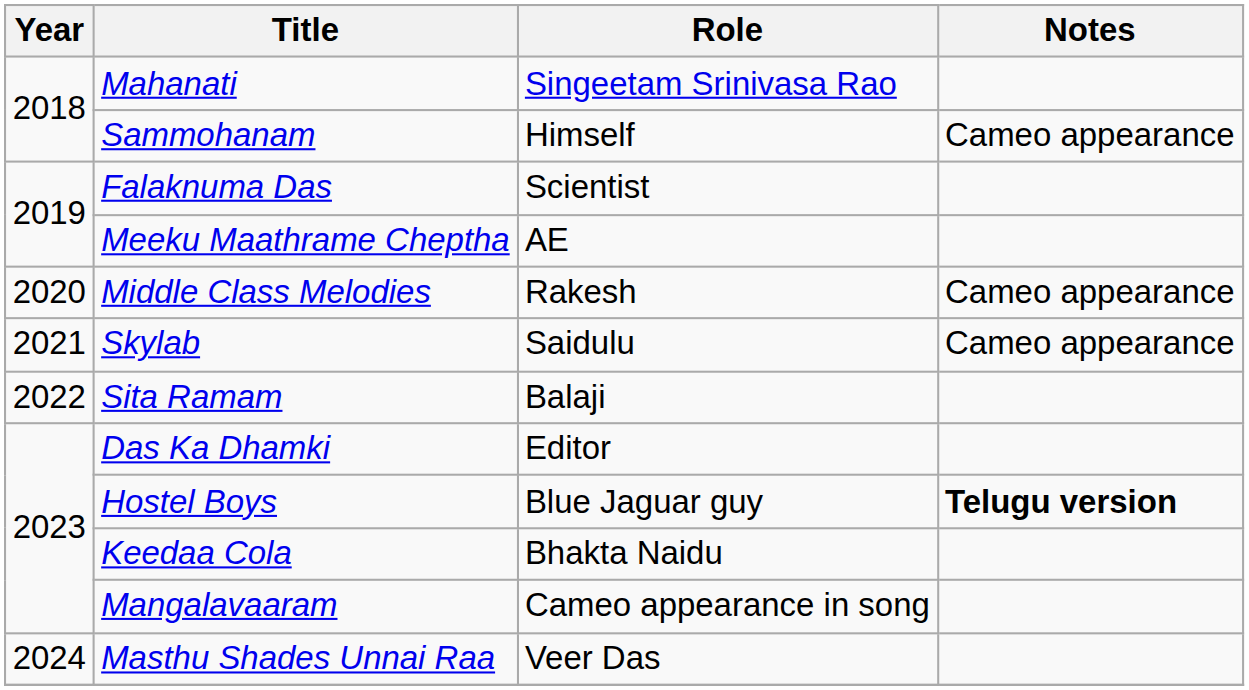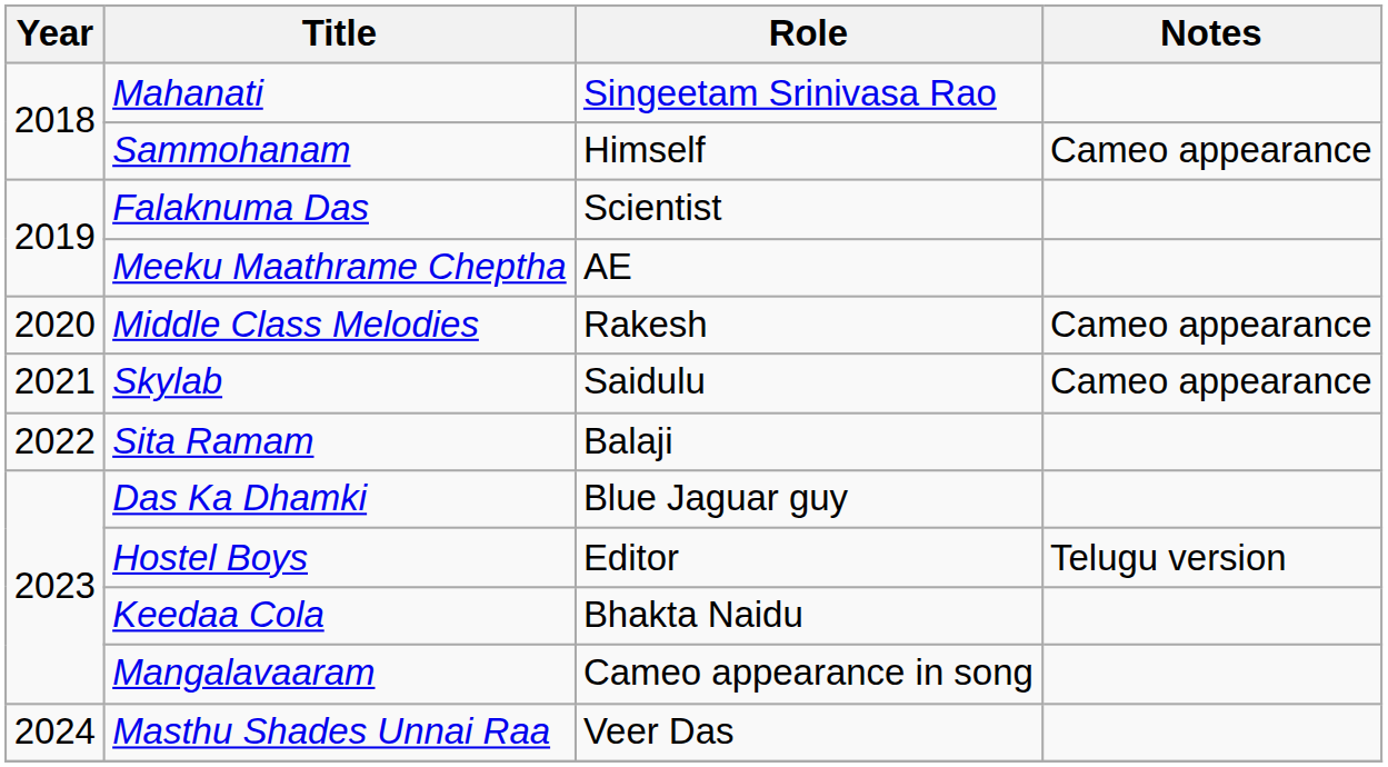Das Ka Dhamki | Role: Editor -> Blue Jaguar guy
Hostel Boys | Role: Blue Jaguar guy -> Editor
Hostel Boys | Notes: bold -> normal
